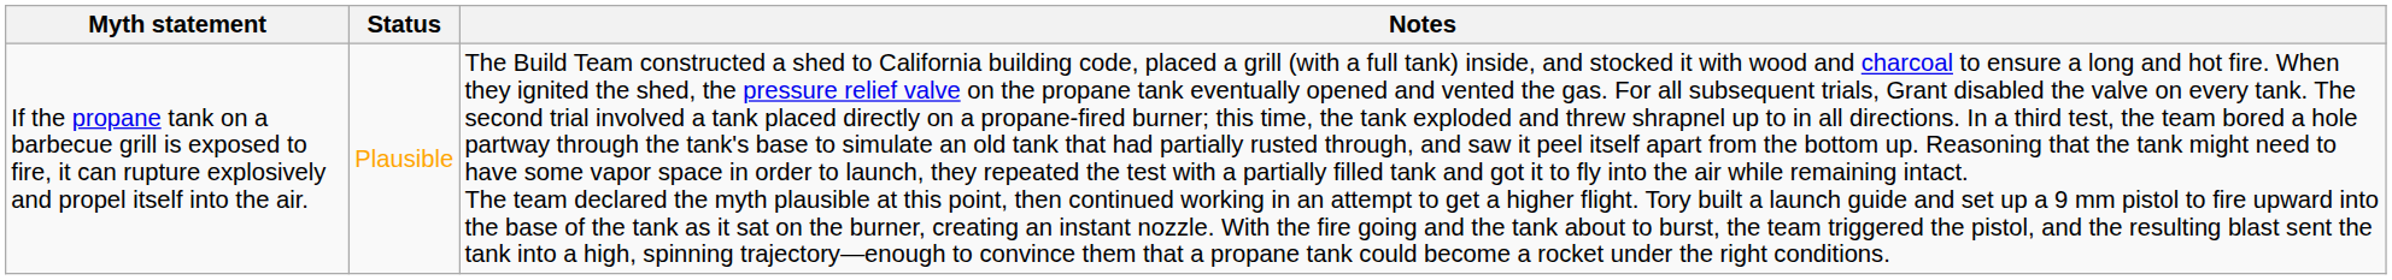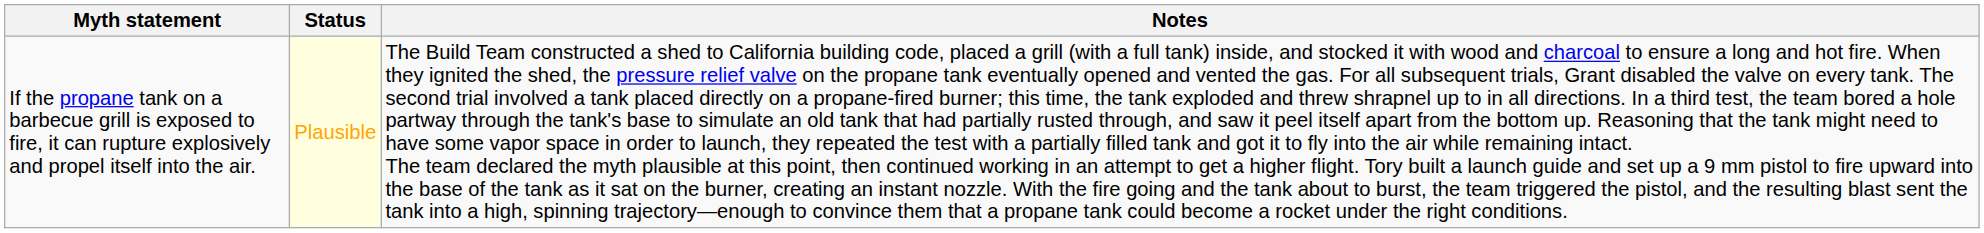row 2 | Status: no background -> lightyellow background
